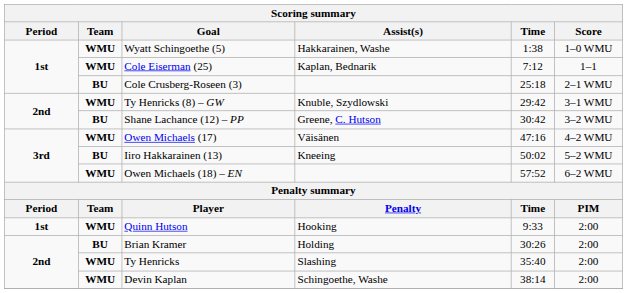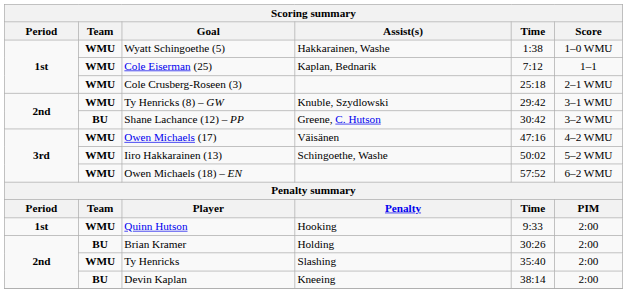Cole Crusberg-Roseen (3) | Team: BU -> WMU
Iiro Hakkarainen (13) | Team: BU -> WMU
Iiro Hakkarainen (13) | Assist(s): Kneeing -> Schingoethe, Washe
Devin Kaplan | Team: WMU -> BU
Devin Kaplan | Assist(s): Schingoethe, Washe -> Kneeing
